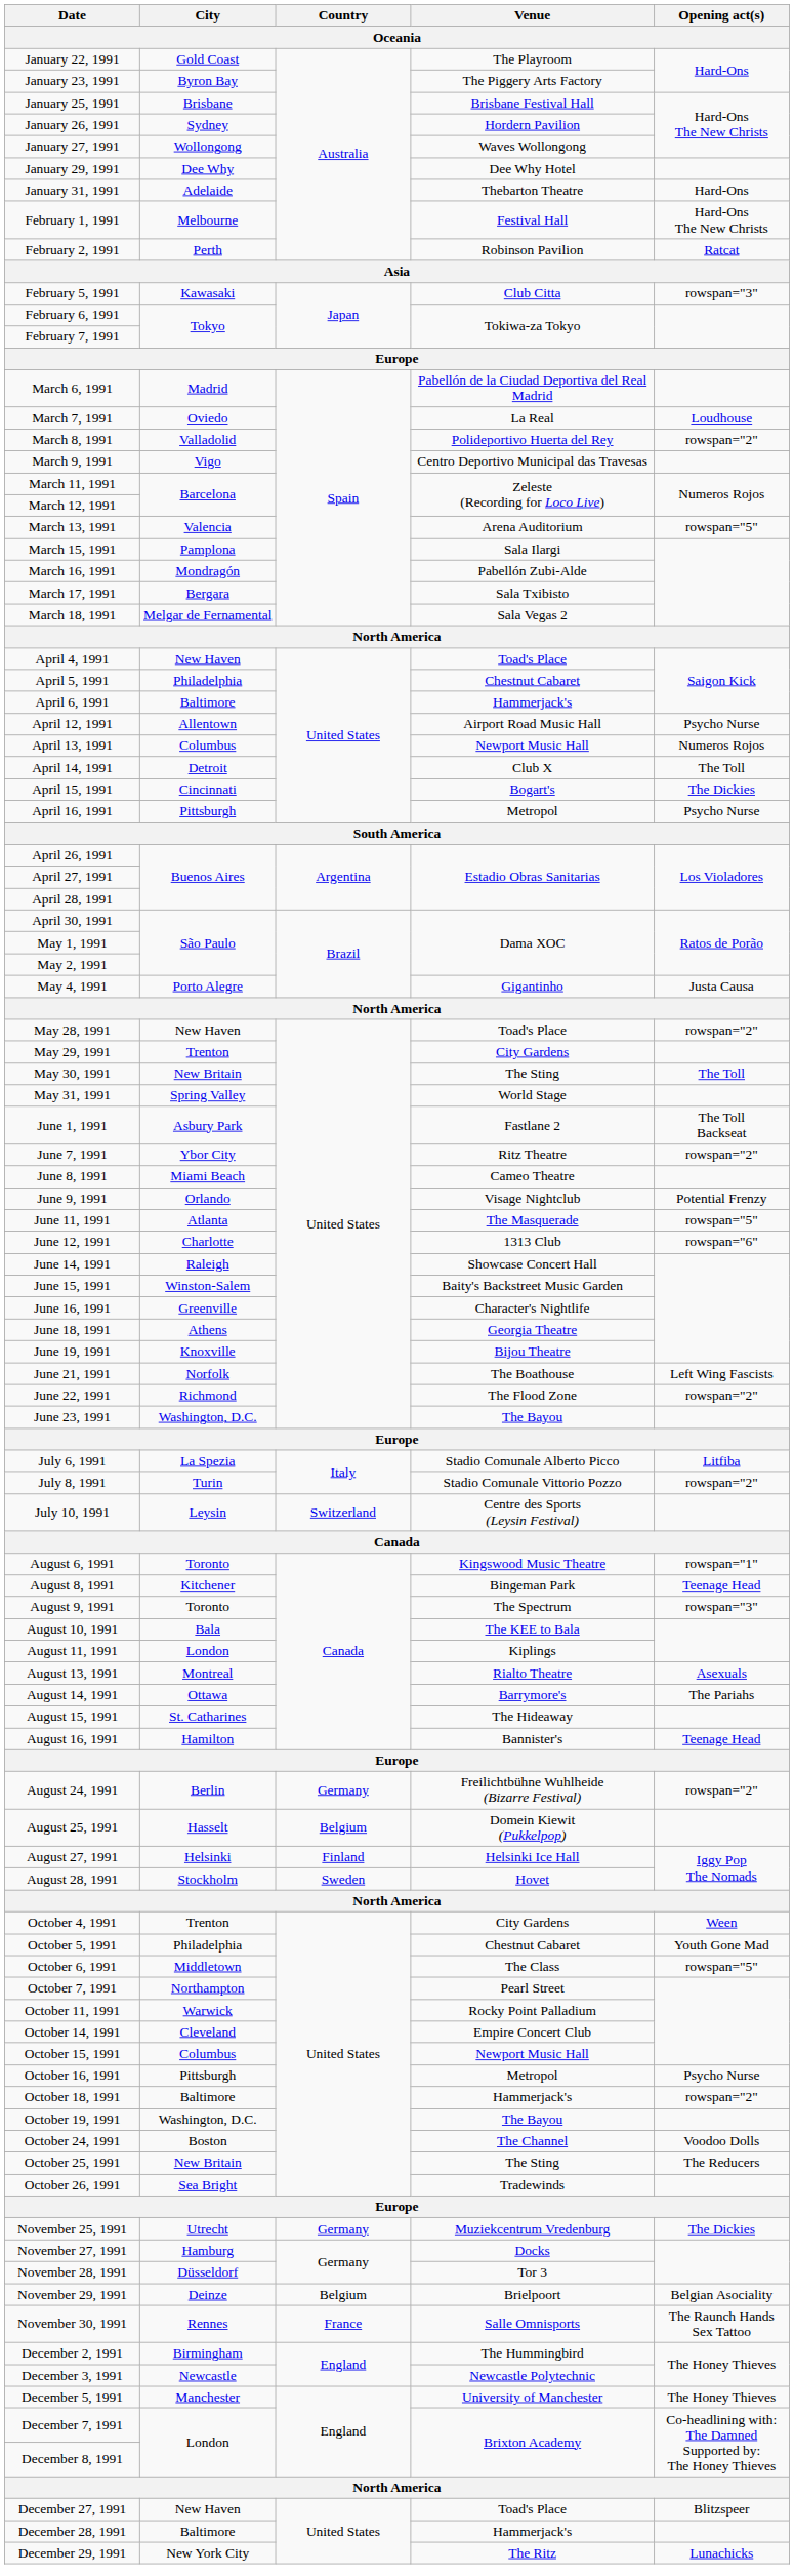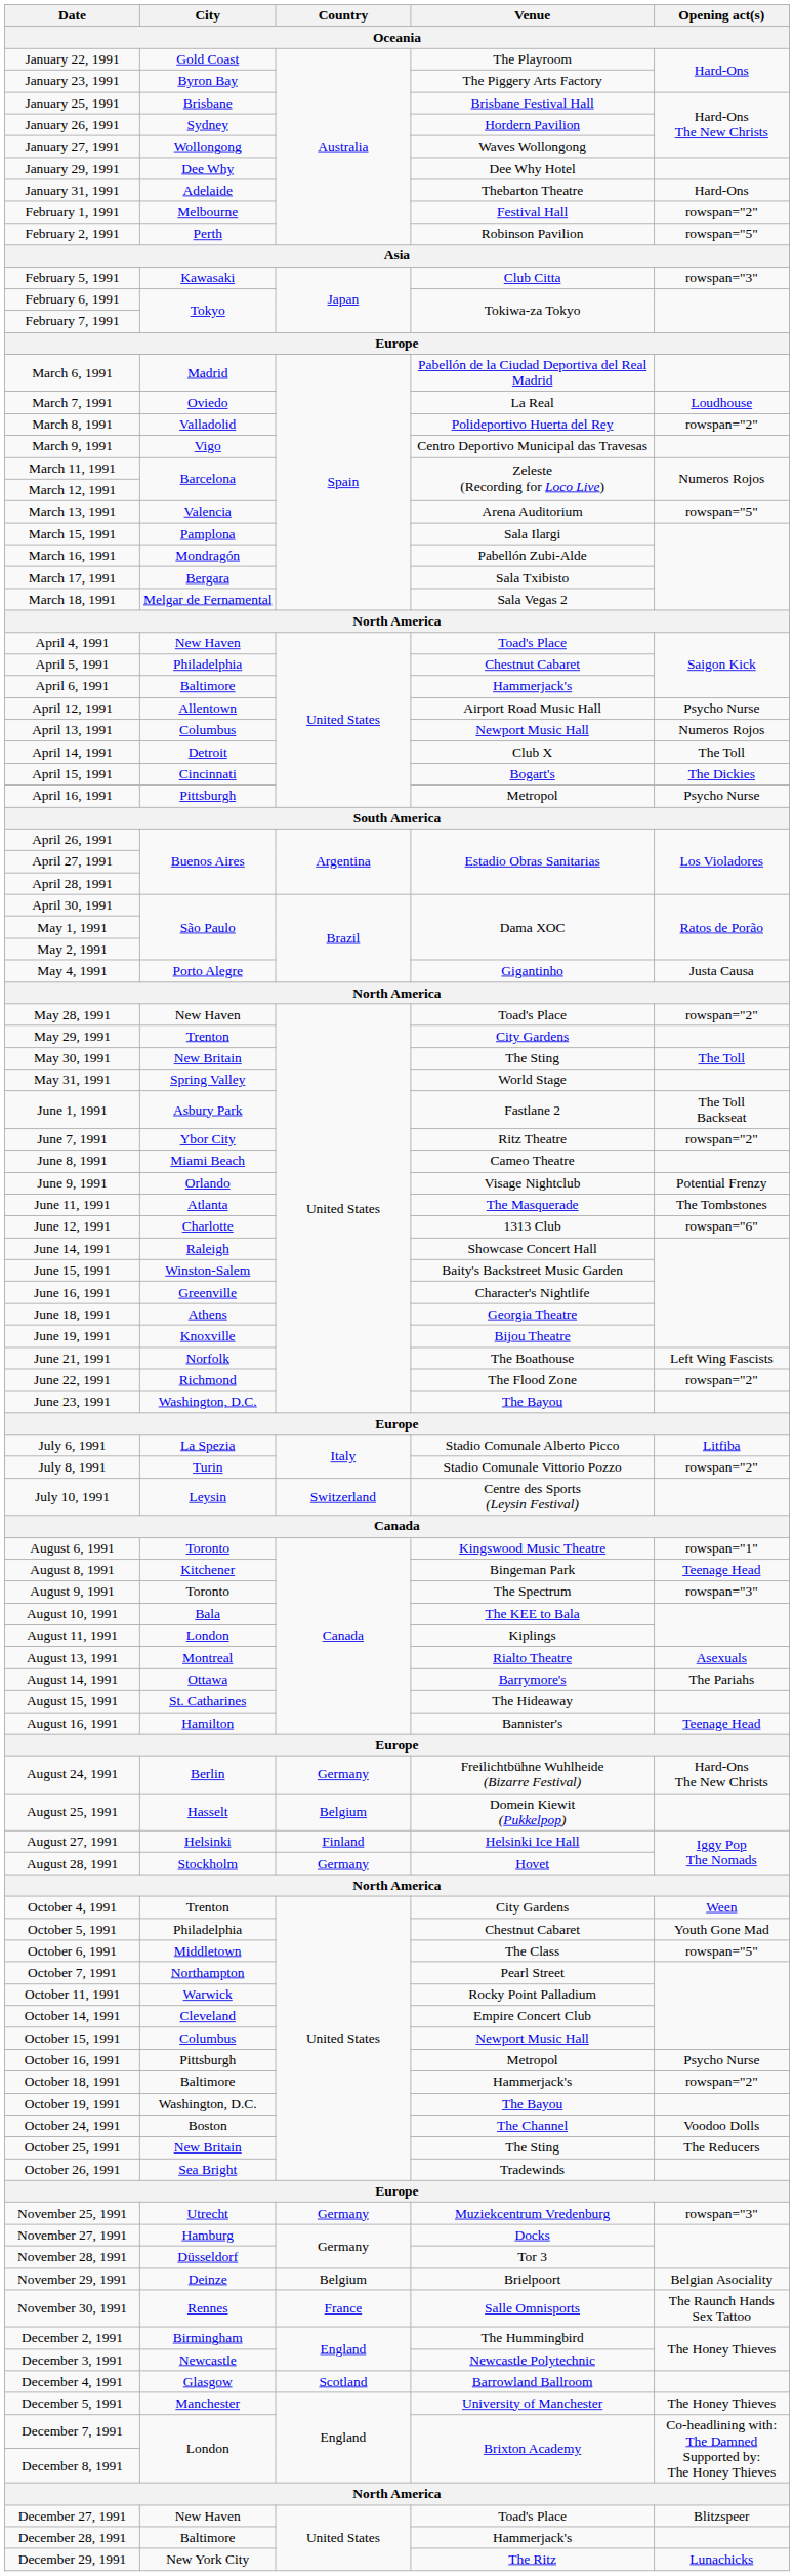February 1, 1991 | Opening act(s): Hard-Ons The New Christs -> rowspan="2"
February 2, 1991 | Opening act(s): Ratcat -> rowspan="5"
June 11, 1991 | Opening act(s): rowspan="5" -> The Tombstones
August 24, 1991 | Opening act(s): rowspan="2" -> Hard-Ons The New Christs
August 28, 1991 | Country: Sweden -> Germany
November 25, 1991 | Opening act(s): The Dickies -> rowspan="3"
+ row: December 4, 1991 | Glasgow | Scotland | Barrowland Ballroom
